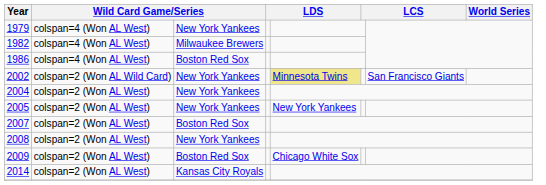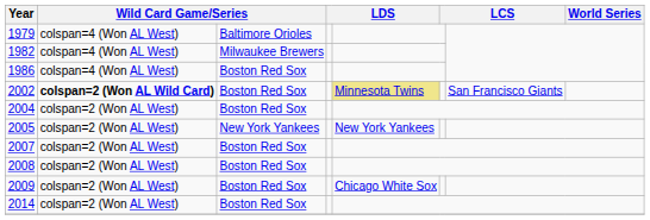1979 | column 3: New York Yankees -> Baltimore Orioles
2002 | column 2: normal -> bold
2002 | column 3: New York Yankees -> Boston Red Sox
2004 | column 3: New York Yankees -> Boston Red Sox
2008 | column 3: New York Yankees -> Boston Red Sox
2014 | column 3: Kansas City Royals -> Boston Red Sox
